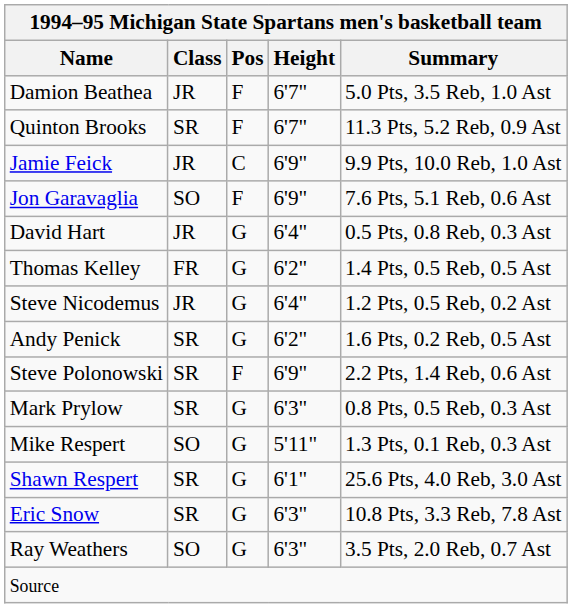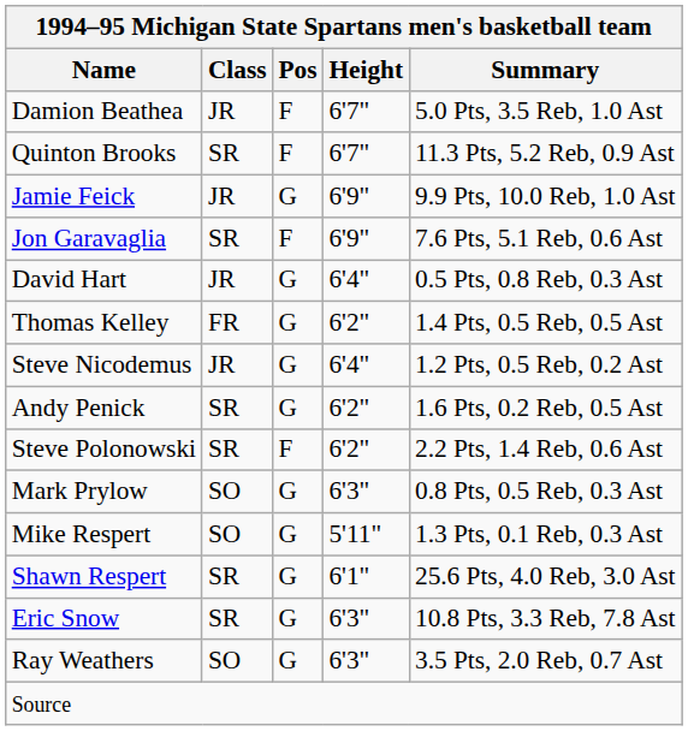Jamie Feick | Pos: C -> G
Jon Garavaglia | Class: SO -> SR
Steve Polonowski | Height: 6'9" -> 6'2"
Mark Prylow | Class: SR -> SO
